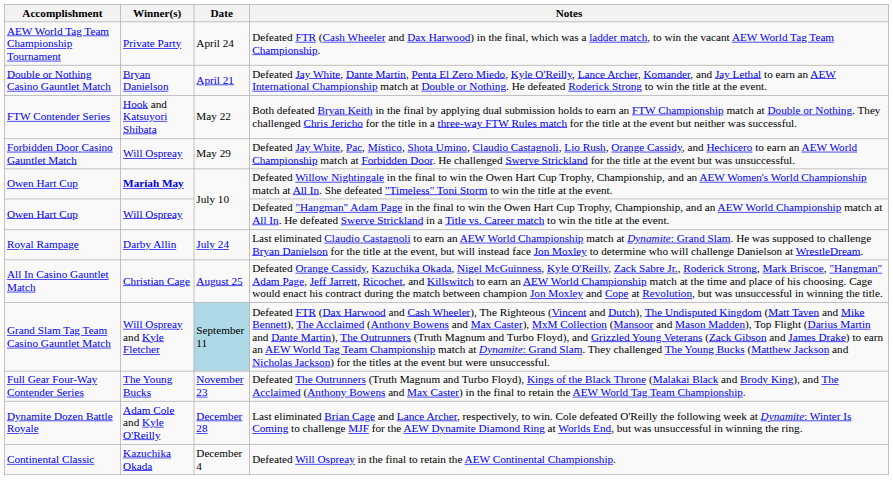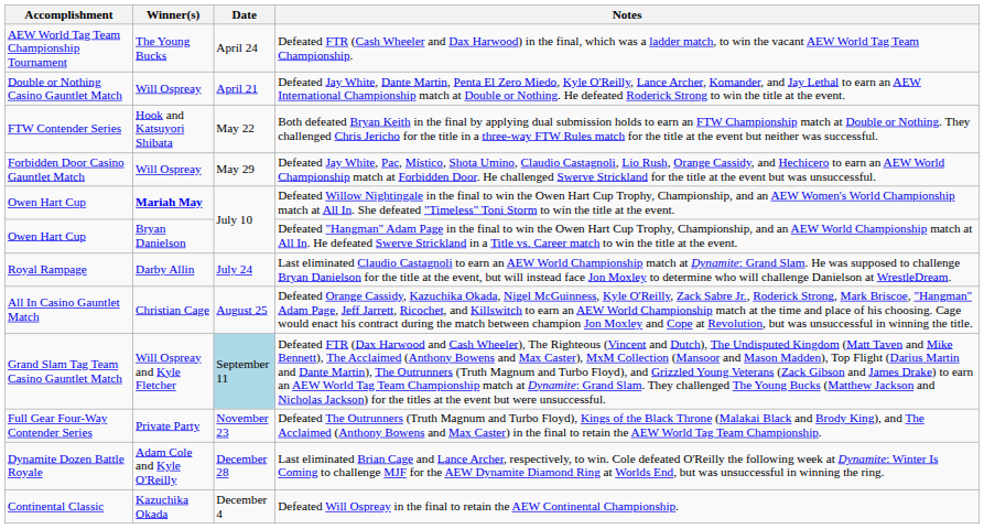row 2 | Winner(s): Private Party -> The Young Bucks
row 3 | Winner(s): Bryan Danielson -> Will Ospreay
row 7 | Winner(s): Will Ospreay -> Bryan Danielson
row 11 | Winner(s): The Young Bucks -> Private Party
